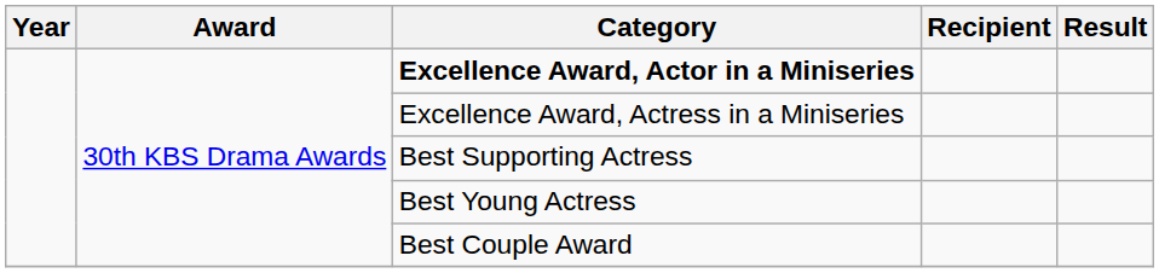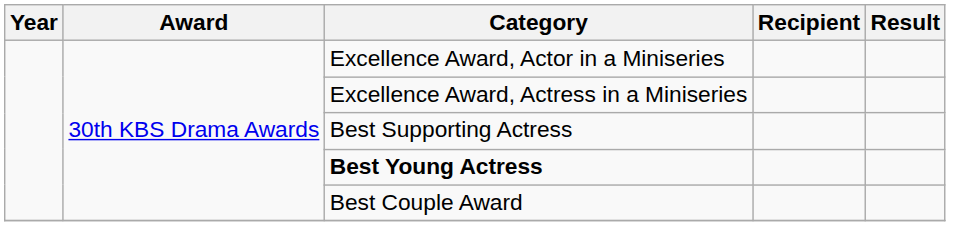Excellence Award, Actor in a Miniseries | Category: bold -> normal
Best Young Actress | Category: normal -> bold
